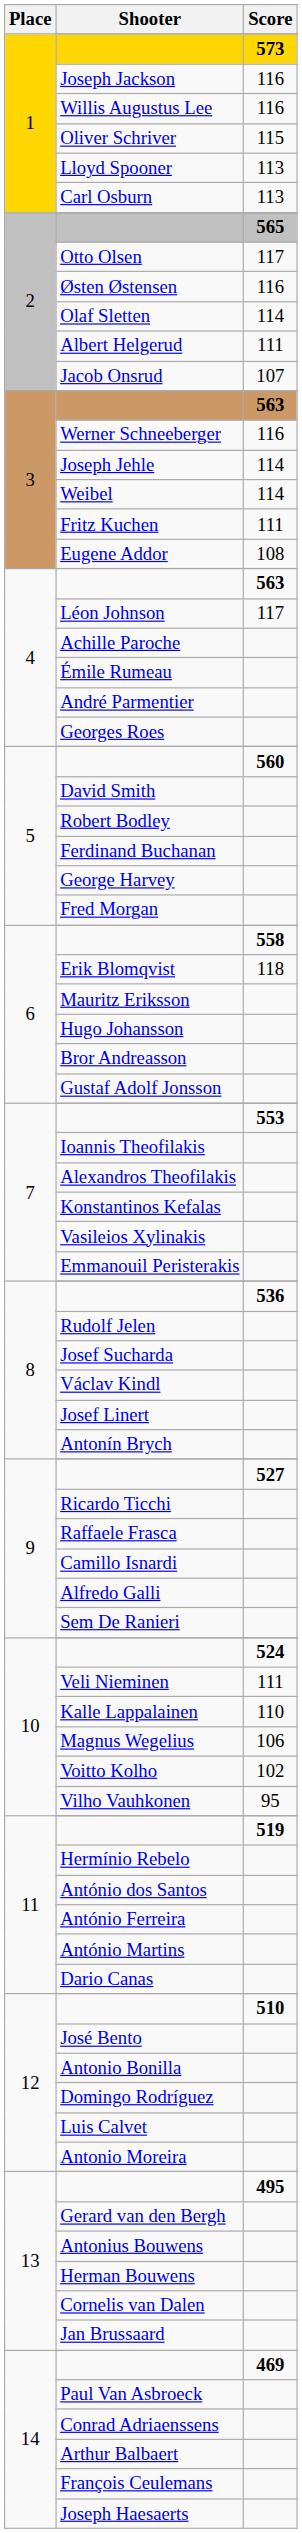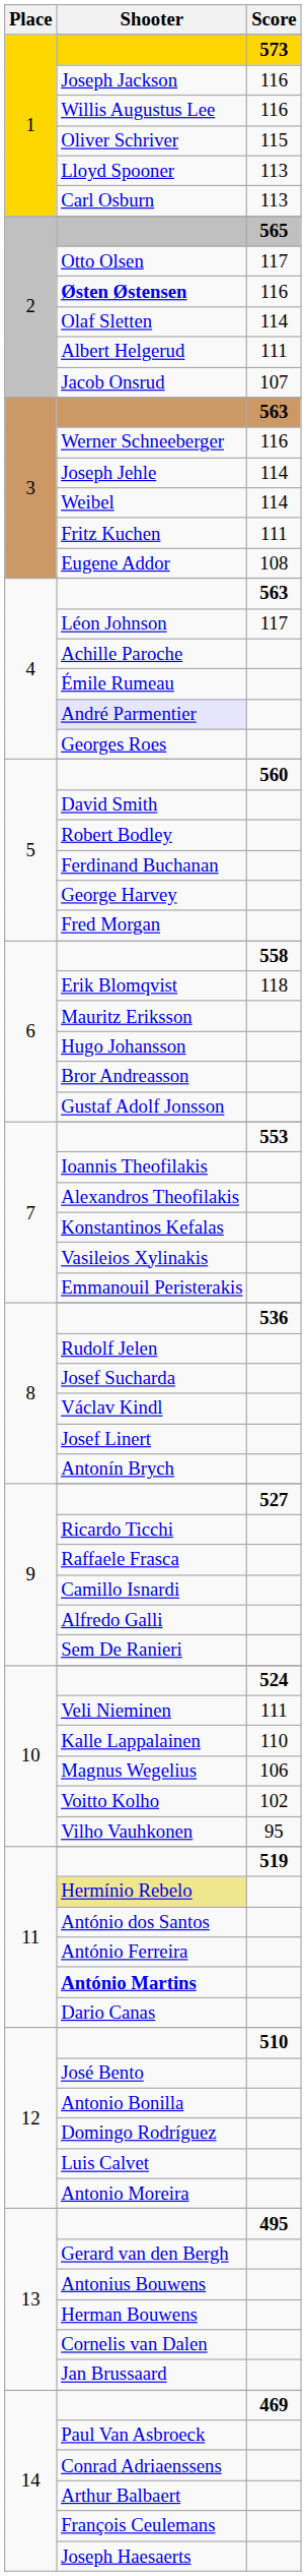Østen Østensen | Shooter: normal -> bold
André Parmentier | Shooter: no background -> lavender background
Hermínio Rebelo | Shooter: no background -> khaki background
António Martins | Shooter: normal -> bold
